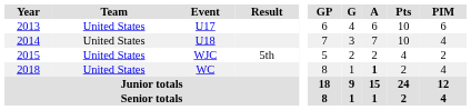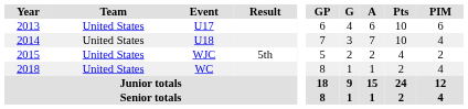WC | A: bold -> normal
